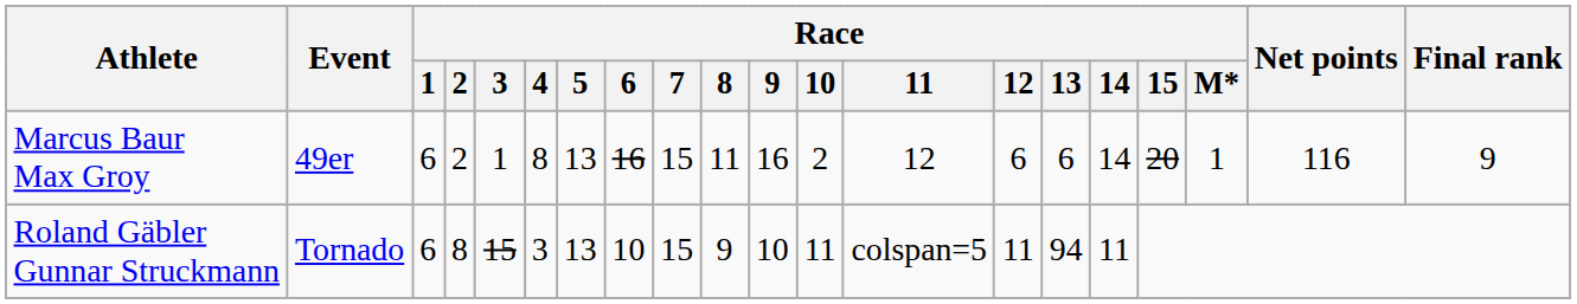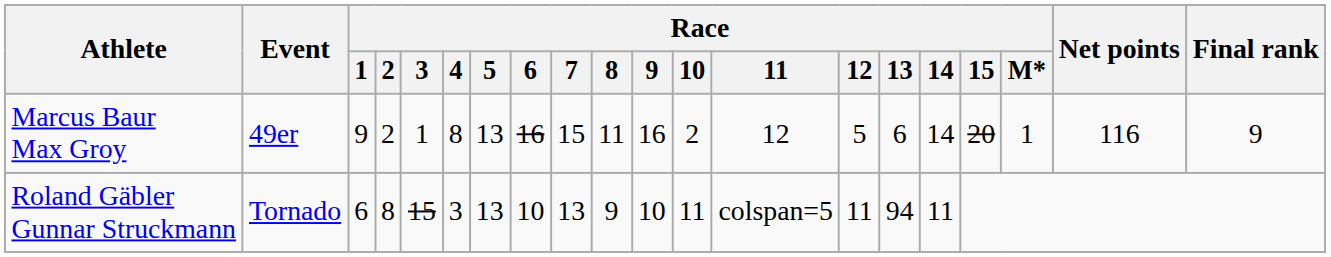Marcus Baur Max Groy | Race / 1: 6 -> 9
Marcus Baur Max Groy | Race / 12: 6 -> 5
Roland Gäbler Gunnar Struckmann | Race / 7: 15 -> 13
